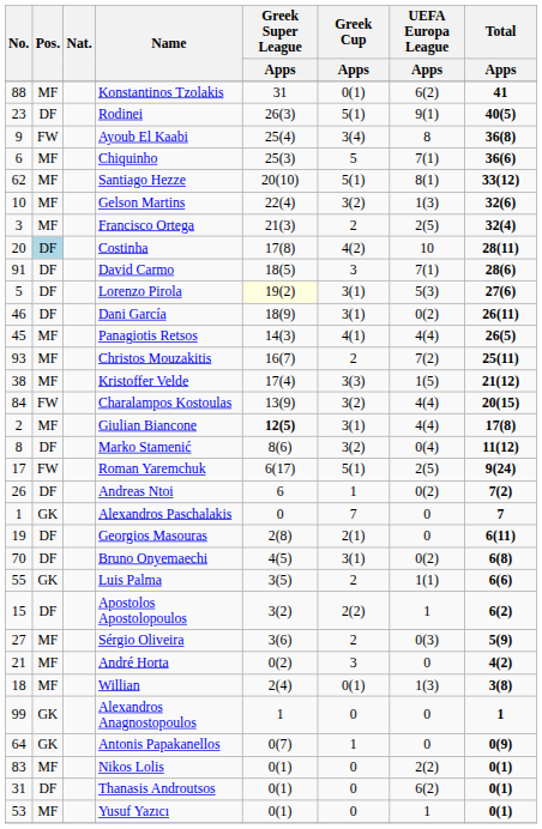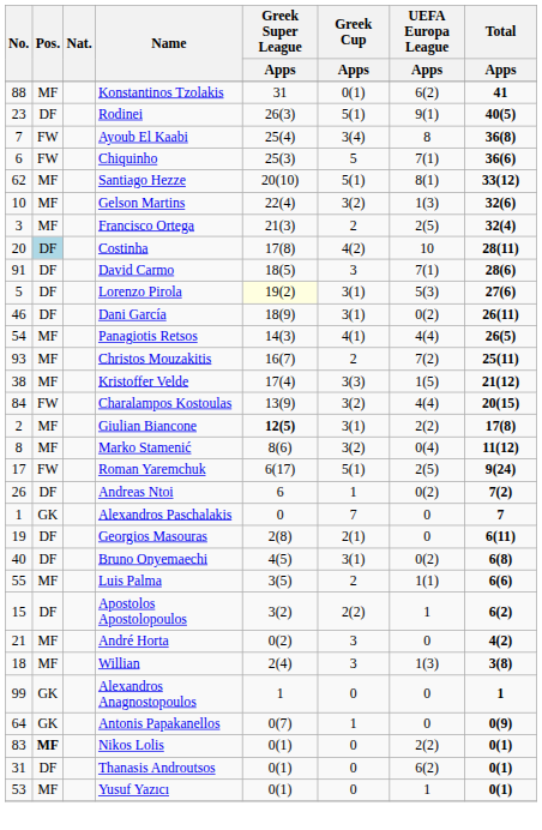Ayoub El Kaabi | No.: 9 -> 7
Chiquinho | Pos.: MF -> FW
Panagiotis Retsos | No.: 45 -> 54
Giulian Biancone | UEFA Europa League / Apps: 4(4) -> 2(2)
Marko Stamenić | Pos.: DF -> MF
Bruno Onyemaechi | No.: 70 -> 40
Luis Palma | Pos.: GK -> MF
- row: 27 | MF | Sérgio Oliveira | 3(6) | 2 | 0(3) | 5(9)
Willian | Greek Cup / Apps: 0(1) -> 3
Nikos Lolis | Pos.: normal -> bold
